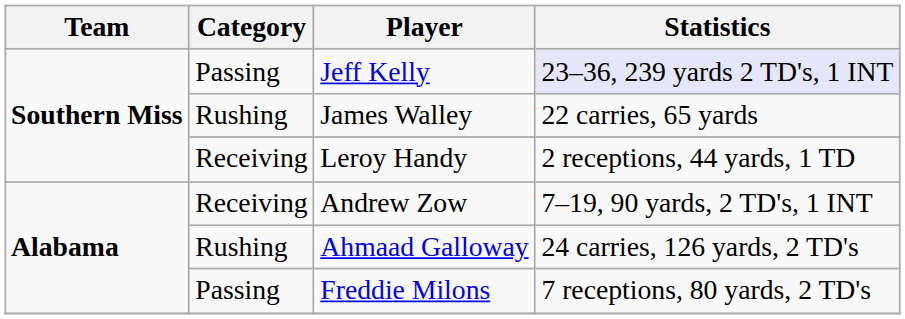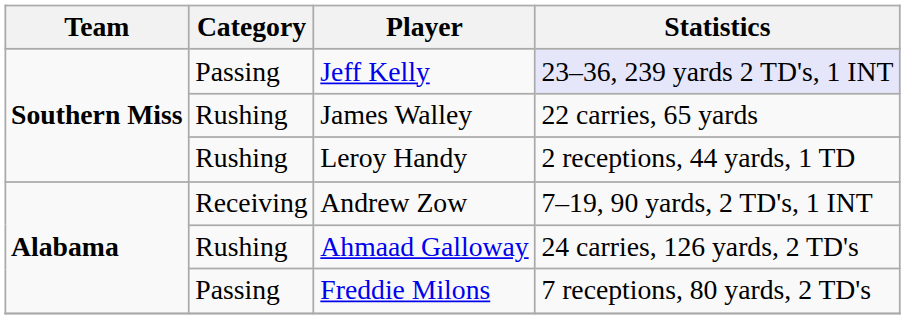Leroy Handy | Category: Receiving -> Rushing
